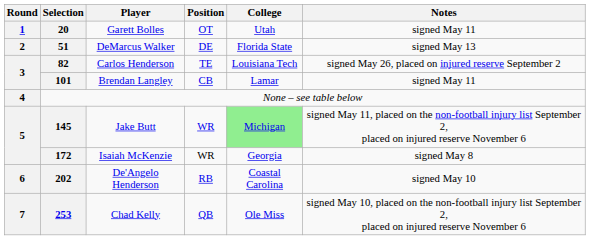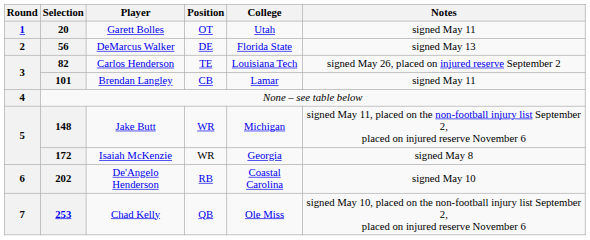DeMarcus Walker | Selection: 51 -> 56
Jake Butt | Selection: 145 -> 148
Jake Butt | College: lightgreen background -> no background
